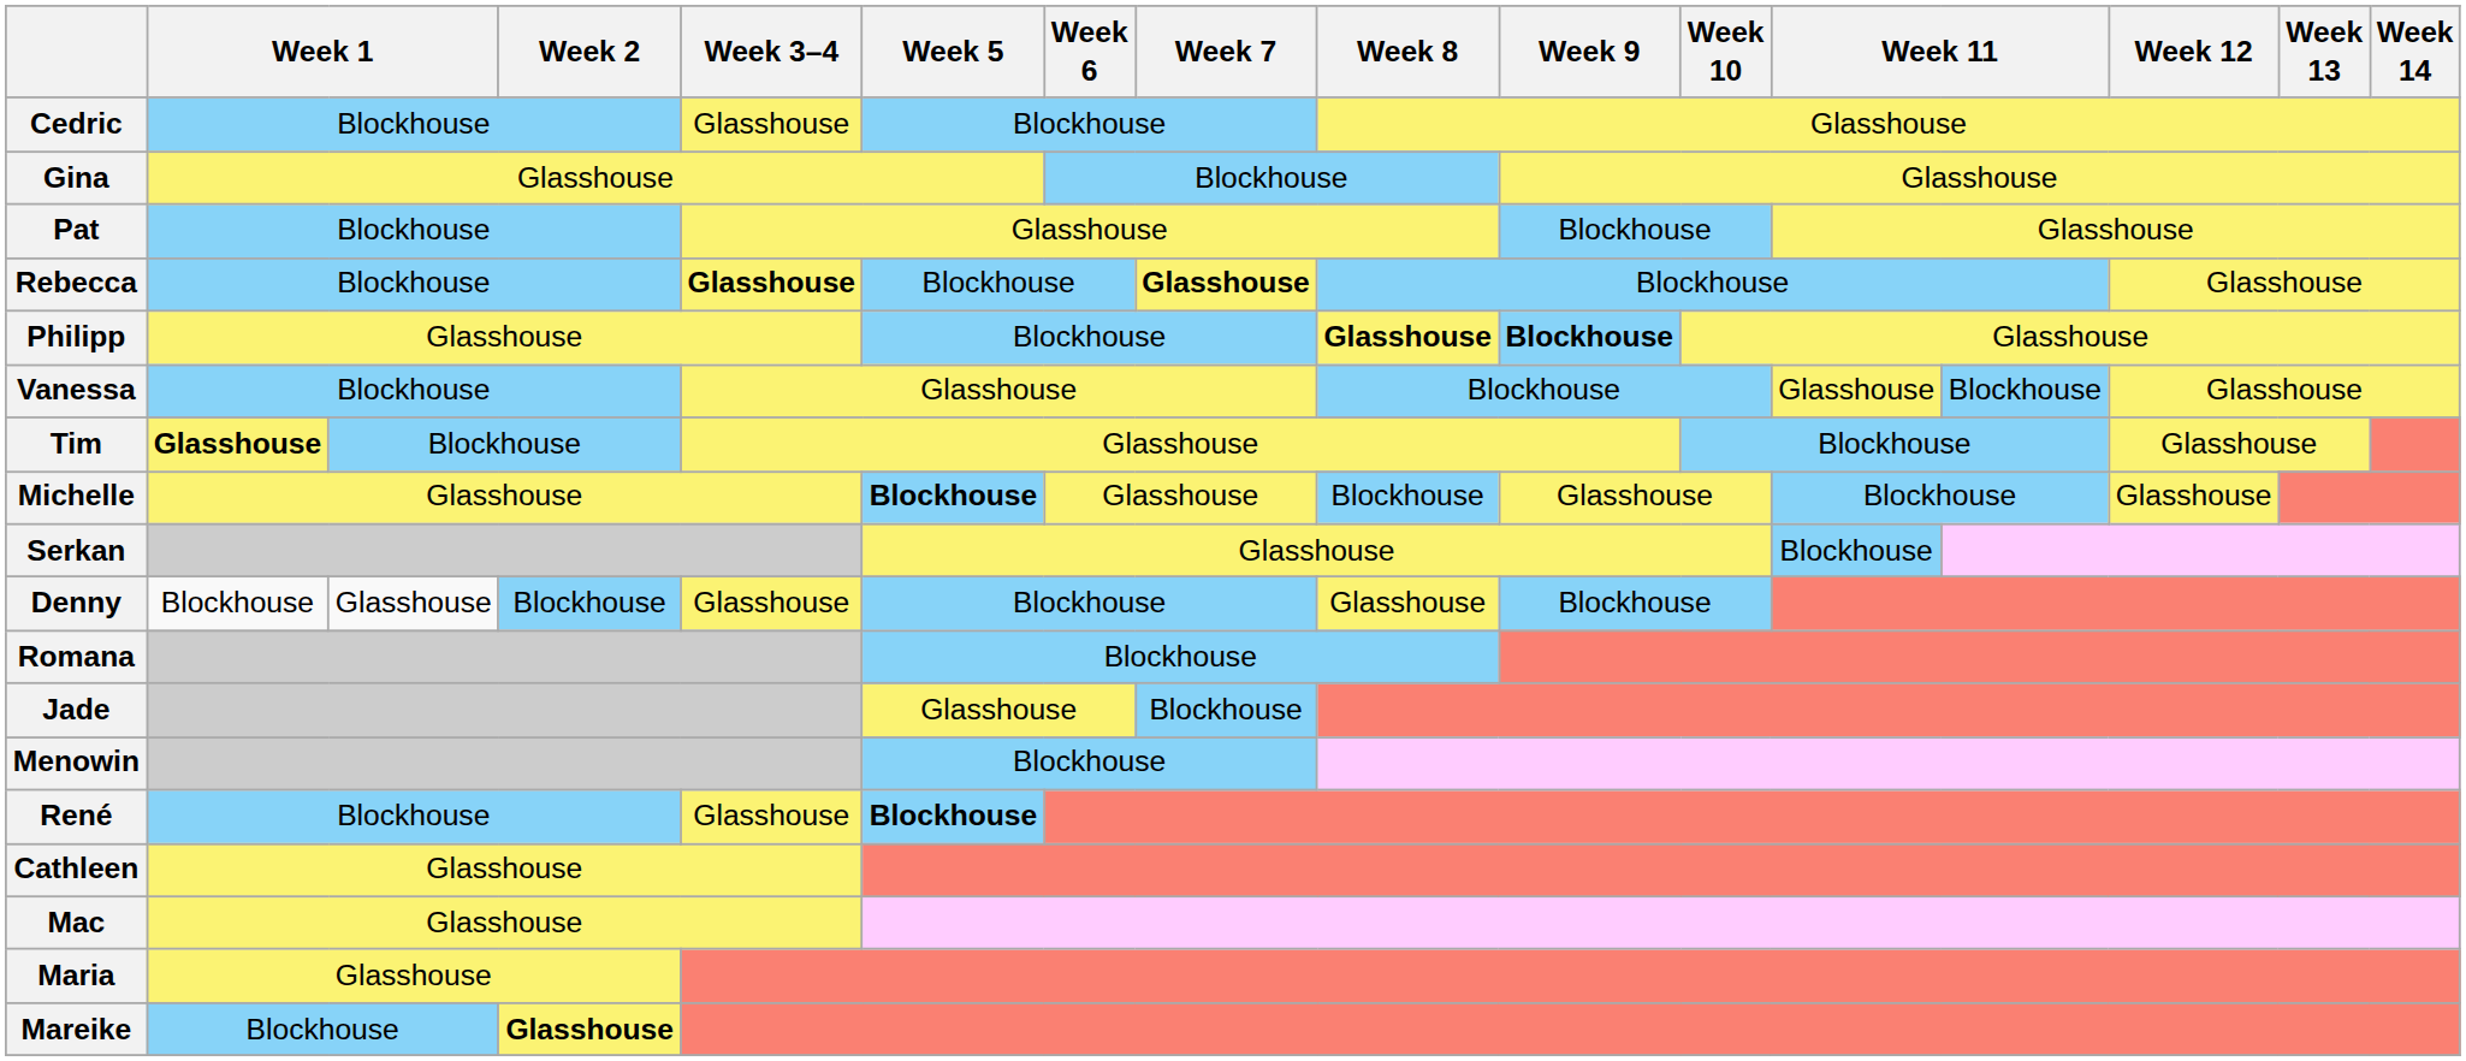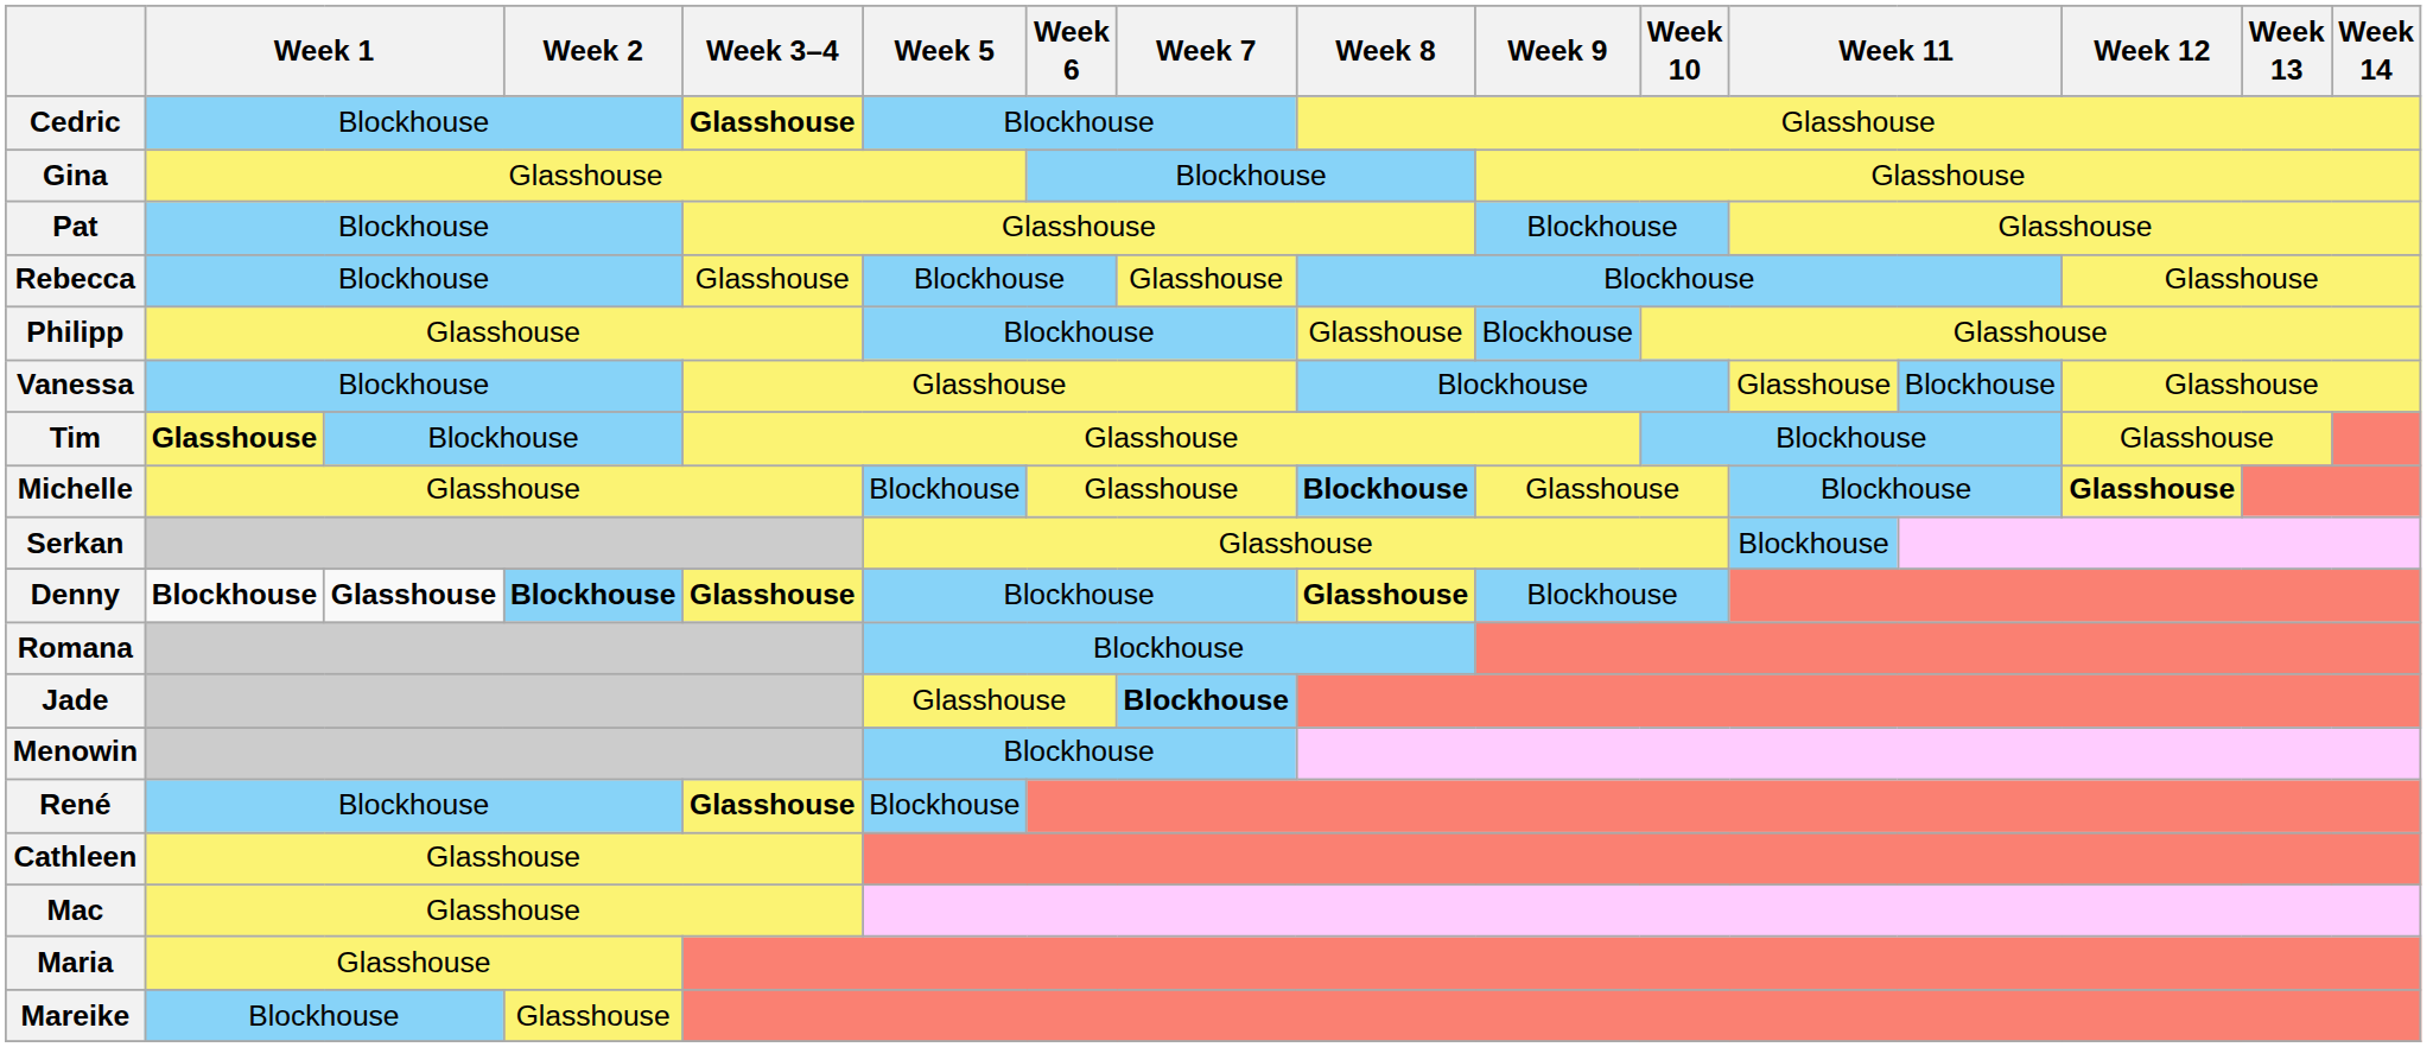Cedric | Week 3–4: normal -> bold
Rebecca | Week 3–4: bold -> normal
Rebecca | Week 7: bold -> normal
Philipp | Week 8: bold -> normal
Philipp | Week 9: bold -> normal
Michelle | Week 5: bold -> normal
Michelle | Week 8: normal -> bold
Michelle | Week 12: normal -> bold
Denny | column 2: normal -> bold
Denny | column 3: normal -> bold
Denny | Week 2: normal -> bold
Denny | Week 3–4: normal -> bold
Denny | Week 8: normal -> bold
Jade | Week 7: normal -> bold
René | Week 3–4: normal -> bold
René | Week 5: bold -> normal
Mareike | Week 2: bold -> normal
